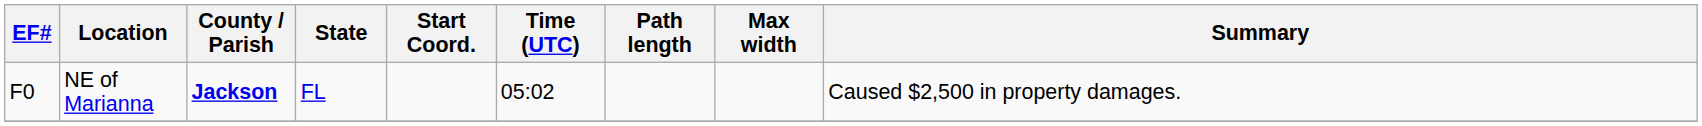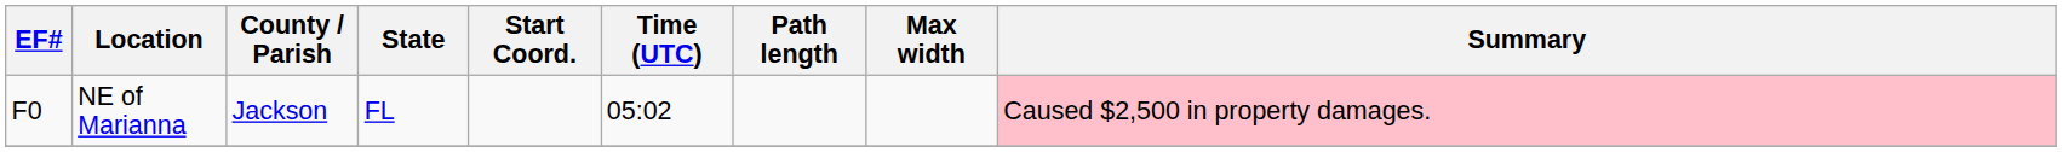NE of Marianna | County / Parish: bold -> normal
NE of Marianna | Summary: no background -> pink background
